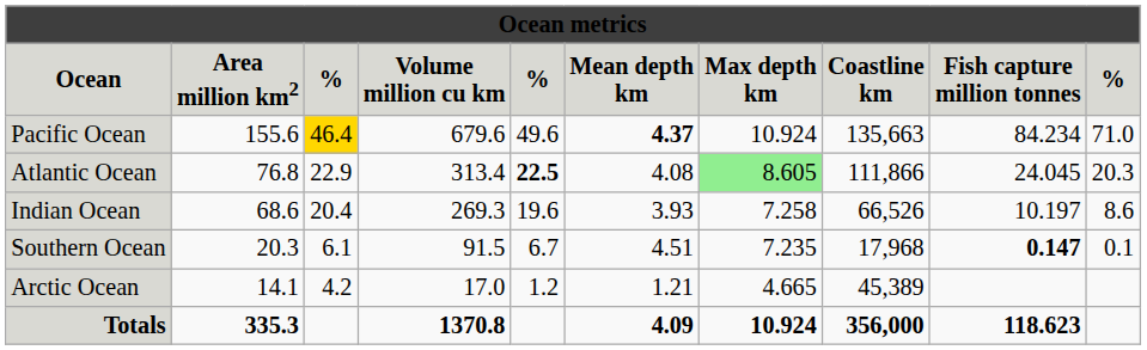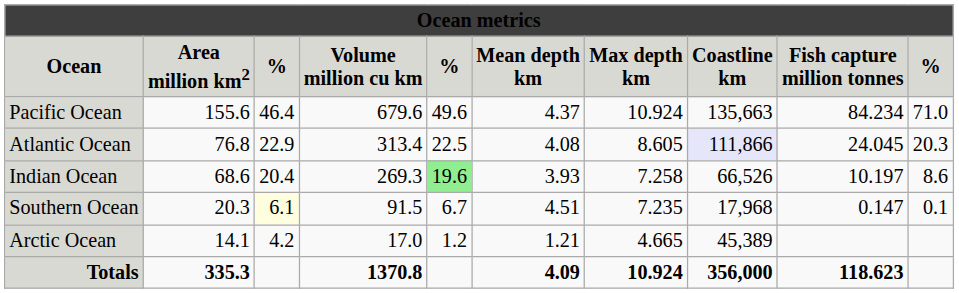Pacific Ocean | column 3: gold background -> no background
Pacific Ocean | Mean depth km: bold -> normal
Atlantic Ocean | column 5: bold -> normal
Atlantic Ocean | Max depth km: lightgreen background -> no background
Atlantic Ocean | Coastline km: no background -> lavender background
Indian Ocean | column 5: no background -> lightgreen background
Southern Ocean | column 3: no background -> lightyellow background
Southern Ocean | Fish capture million tonnes: bold -> normal
